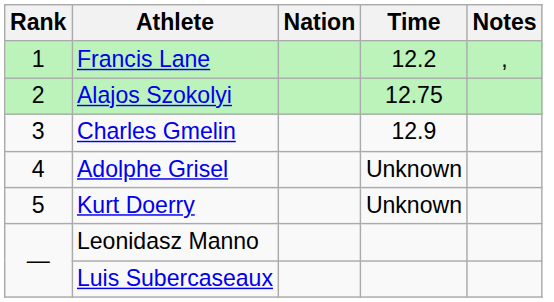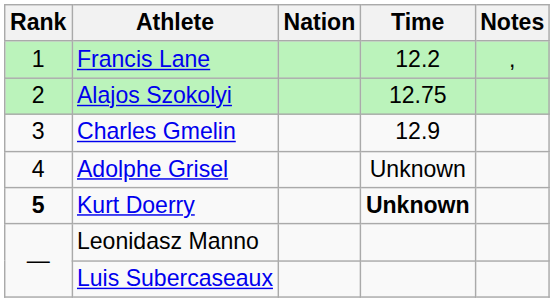Kurt Doerry | Rank: normal -> bold
Kurt Doerry | Time: normal -> bold
